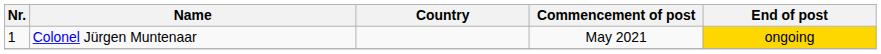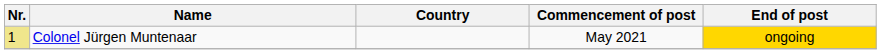Colonel Jürgen Muntenaar | Nr.: no background -> khaki background
